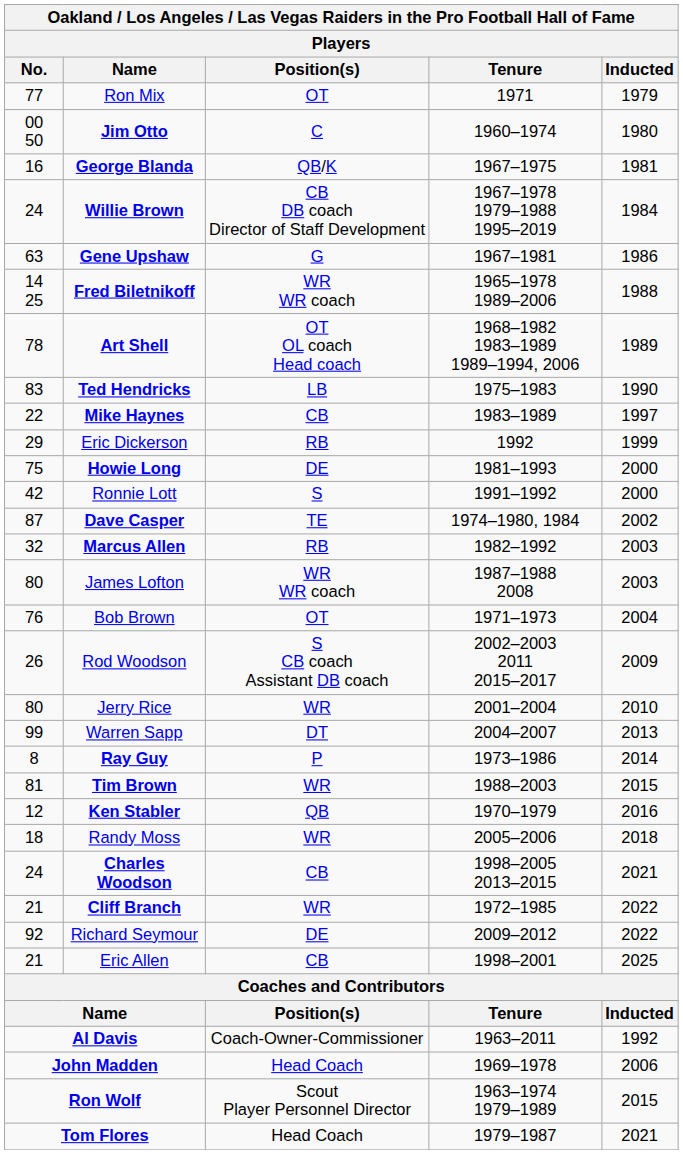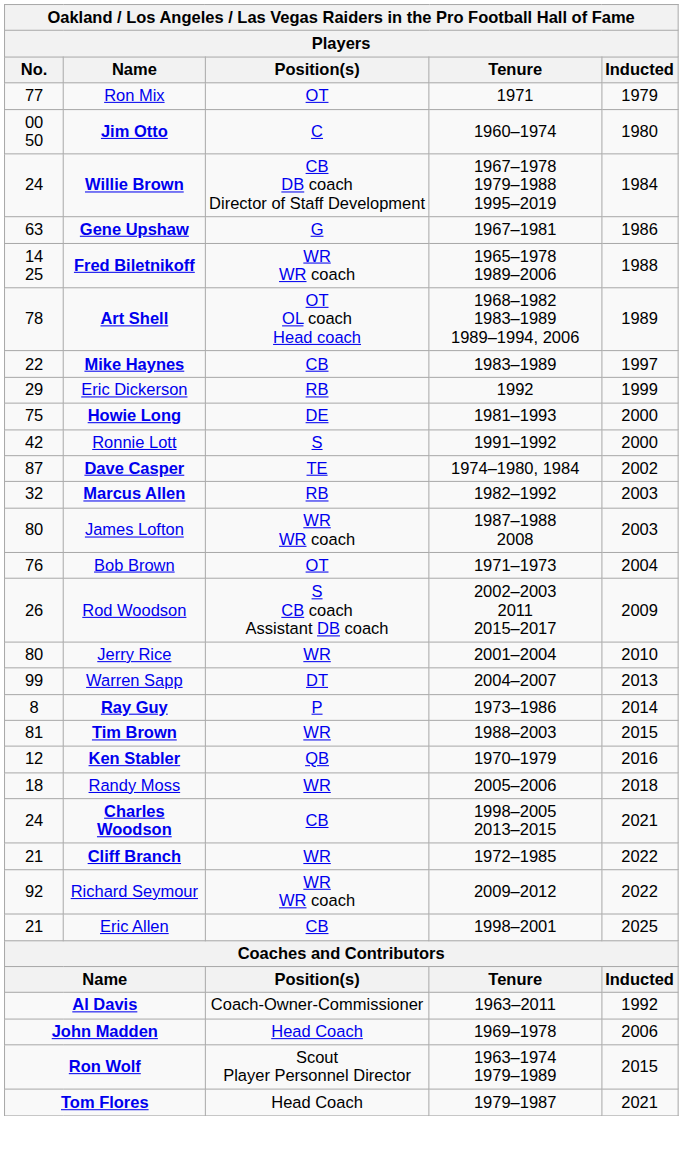- row: 16 | George Blanda | QB/K | 1967–1975 | 1981
- row: 83 | Ted Hendricks | LB | 1975–1983 | 1990
Richard Seymour | Position(s): DE -> WR WR coach
